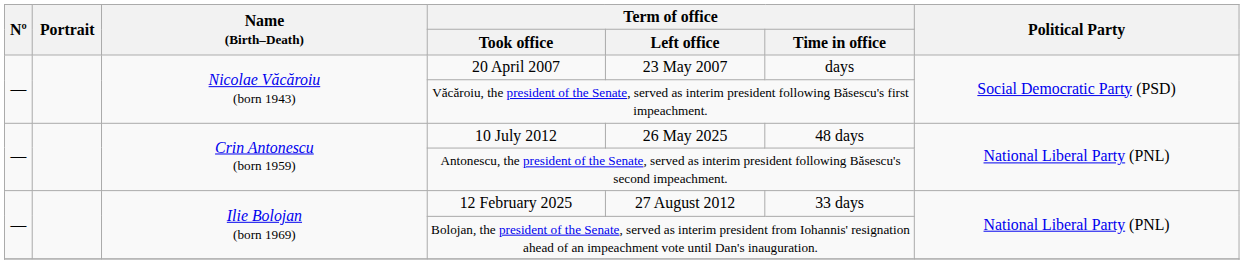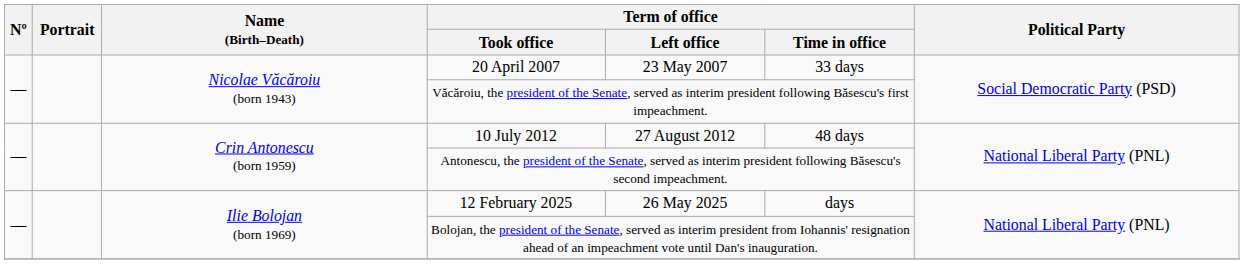20 April 2007 | Term of office / Time in office: days -> 33 days
10 July 2012 | Term of office / Left office: 26 May 2025 -> 27 August 2012
12 February 2025 | Term of office / Left office: 27 August 2012 -> 26 May 2025
12 February 2025 | Term of office / Time in office: 33 days -> days
